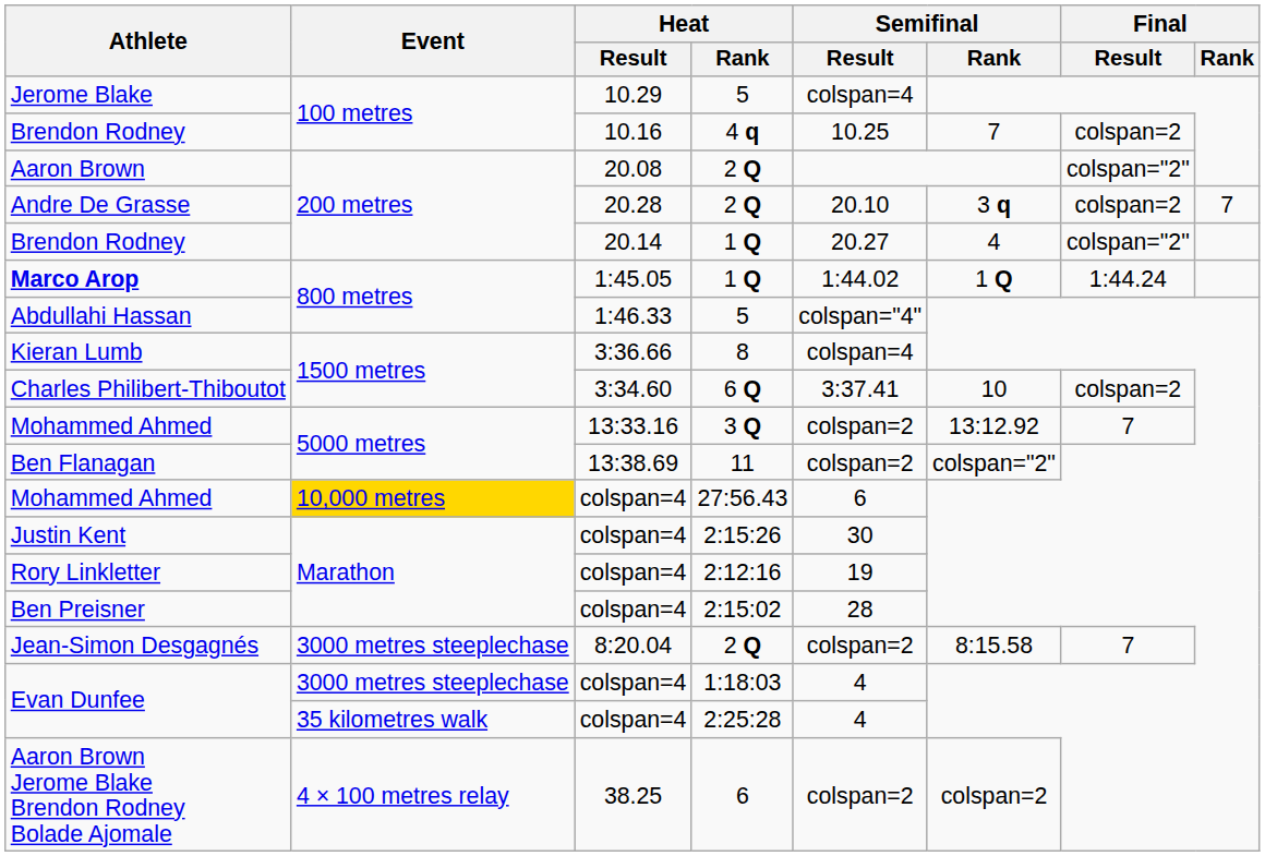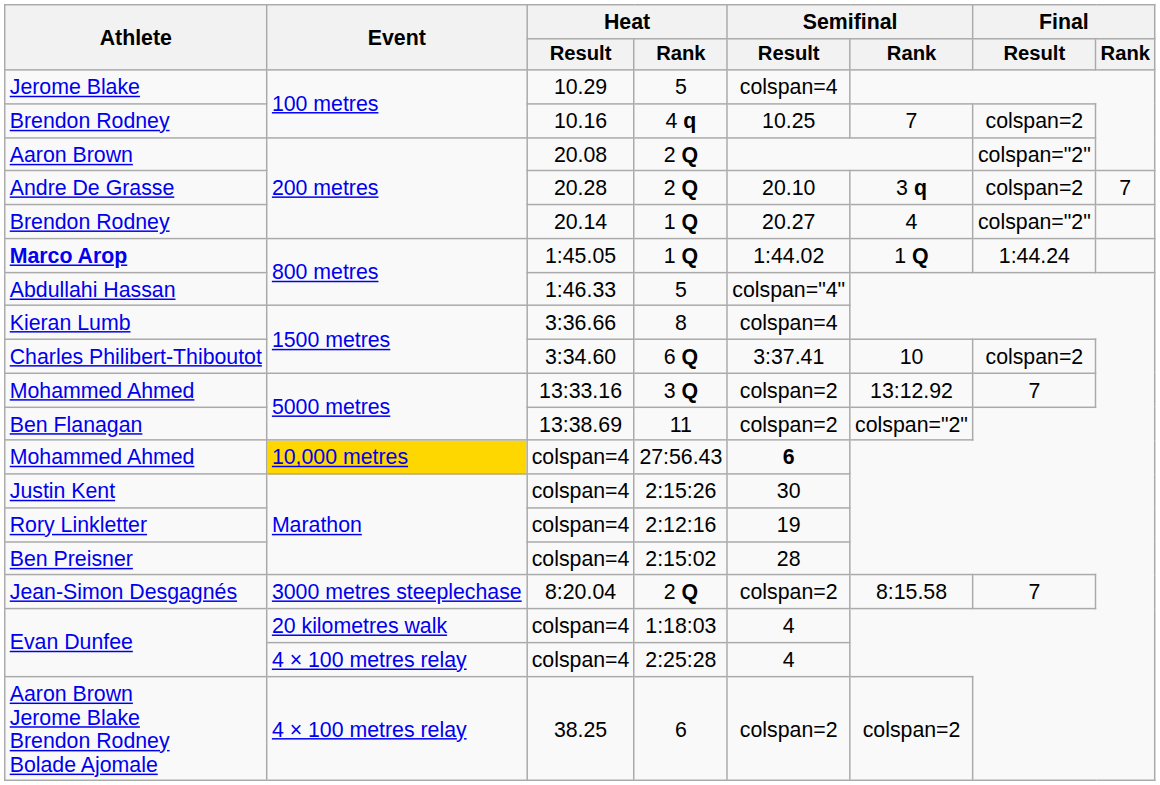Mohammed Ahmed / 27:56.43 | Semifinal / Result: normal -> bold
Evan Dunfee / 1:18:03 | Event: 3000 metres steeplechase -> 20 kilometres walk
Evan Dunfee / 2:25:28 | Event: 35 kilometres walk -> 4 × 100 metres relay
